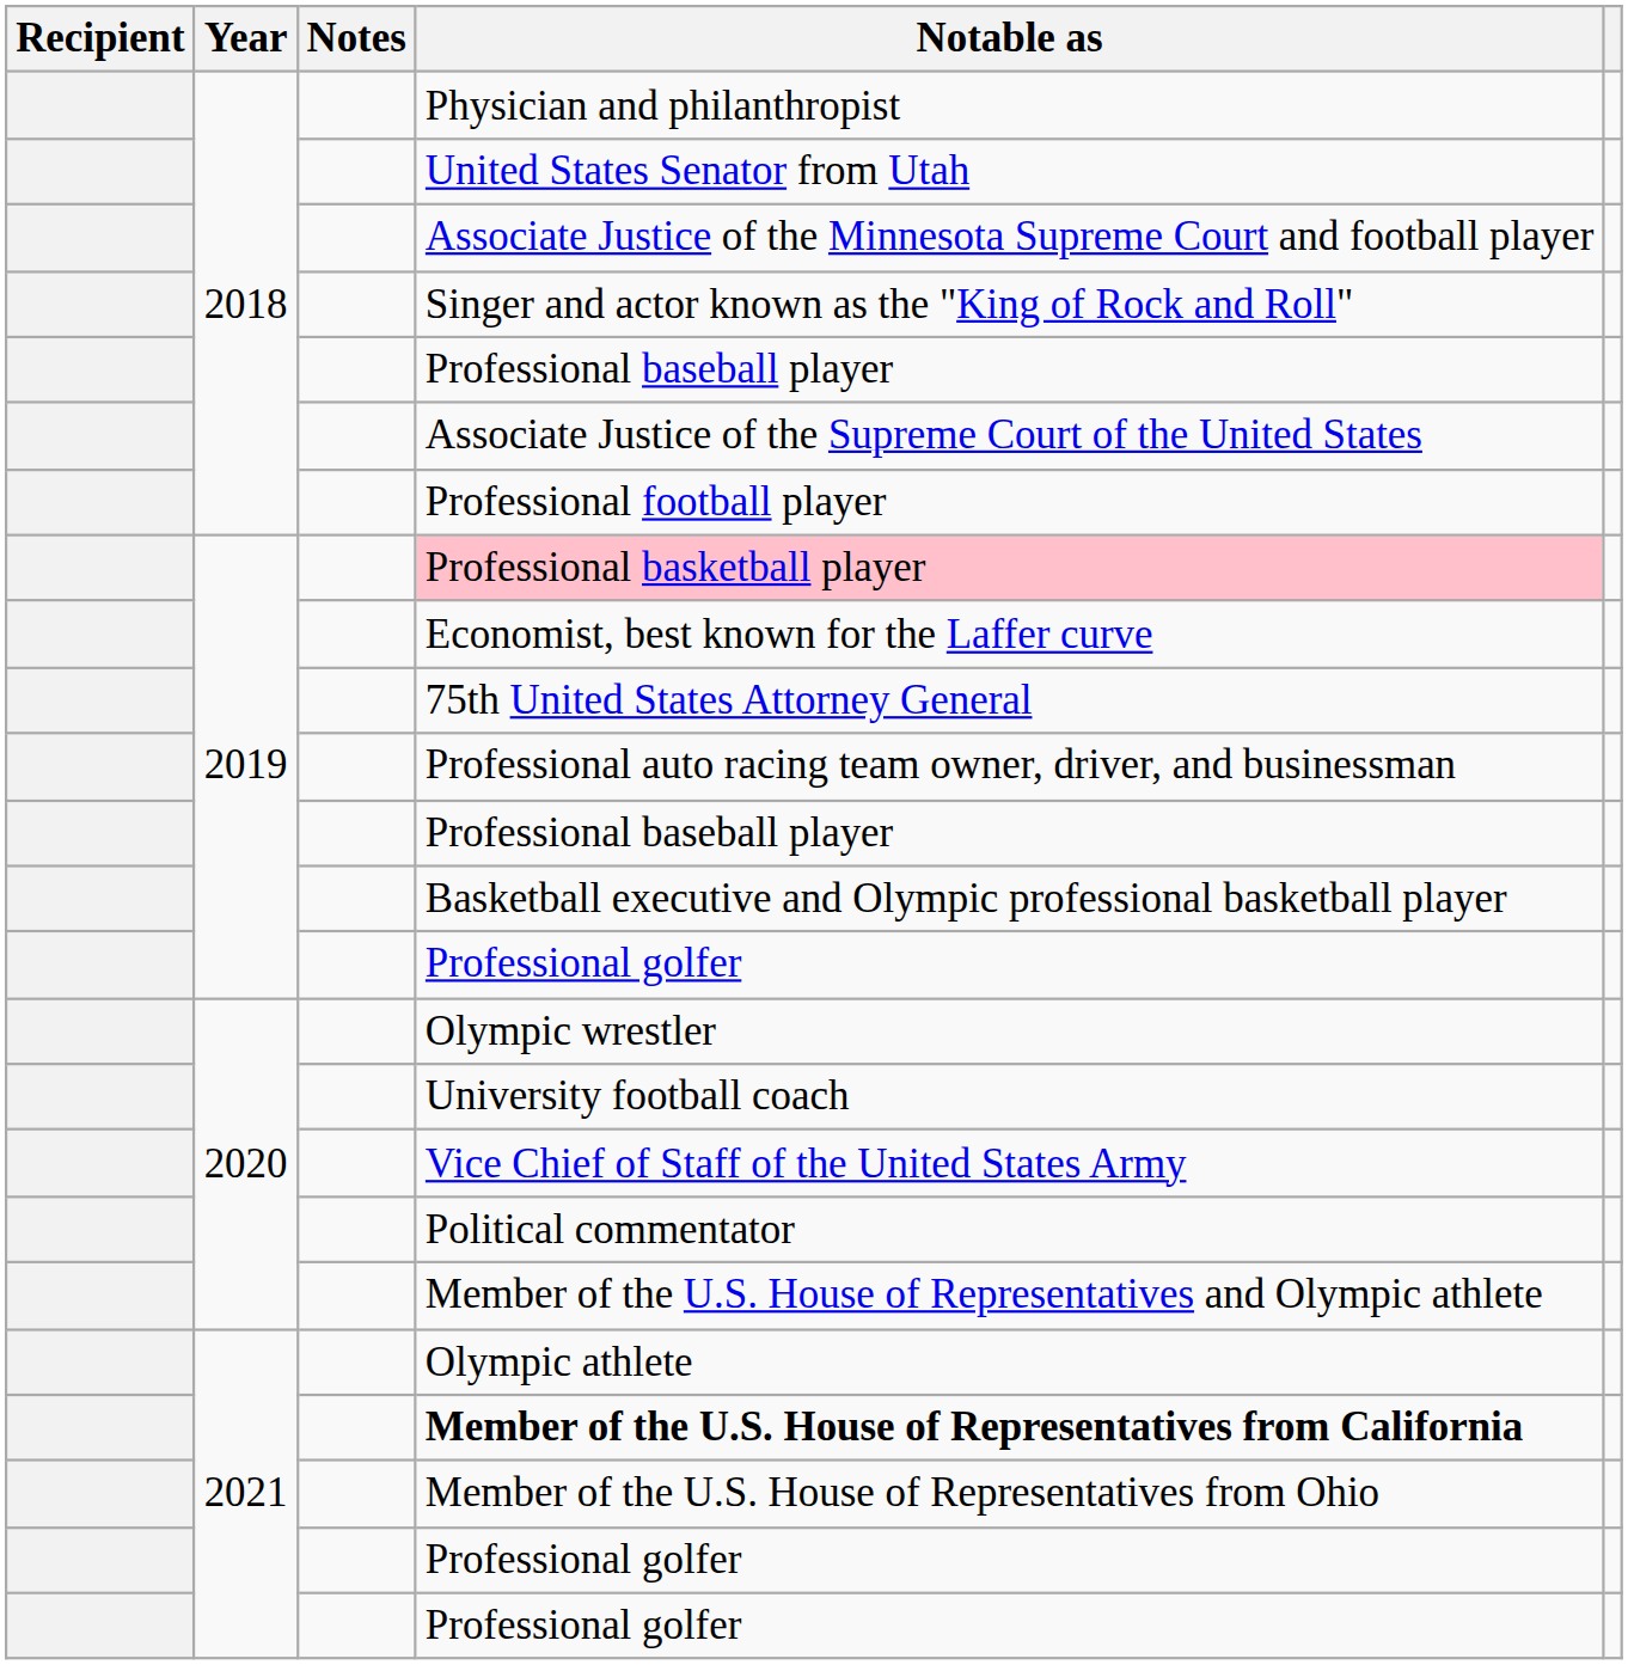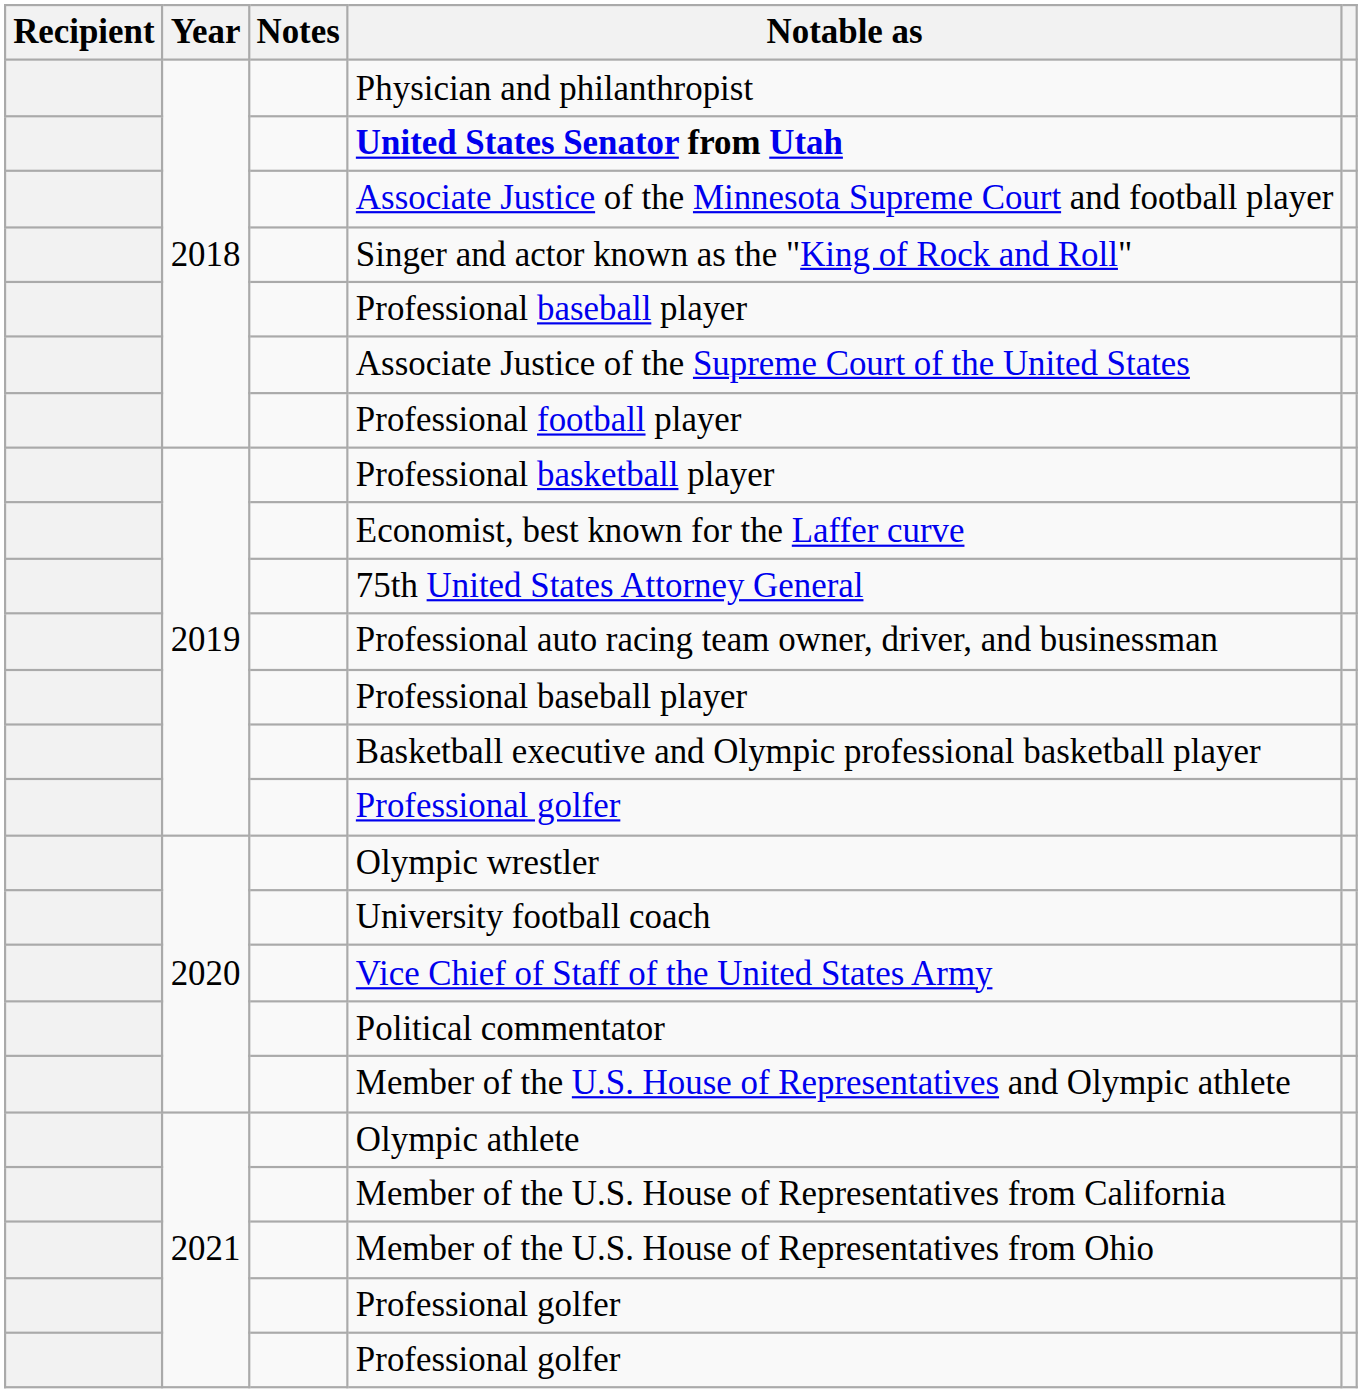United States Senator from Utah | Notable as: normal -> bold
Professional basketball player | Notable as: pink background -> no background
Member of the U.S. House of Representatives from California | Notable as: bold -> normal
